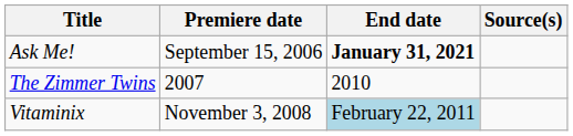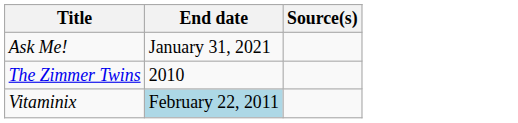- column: Premiere date | September 15, 2006 | 2007 | November 3, 2008
Ask Me! | End date: bold -> normal
